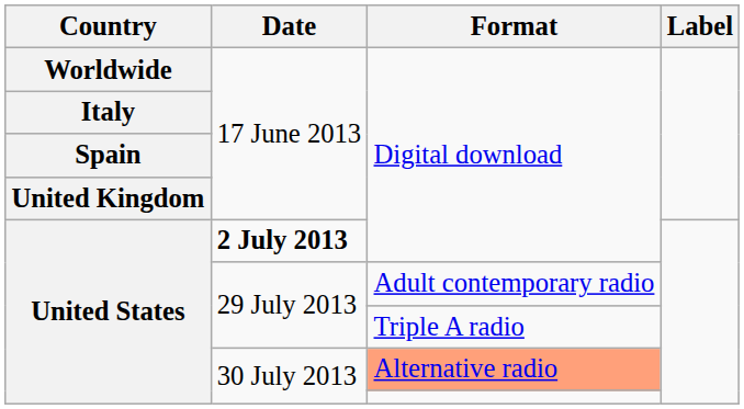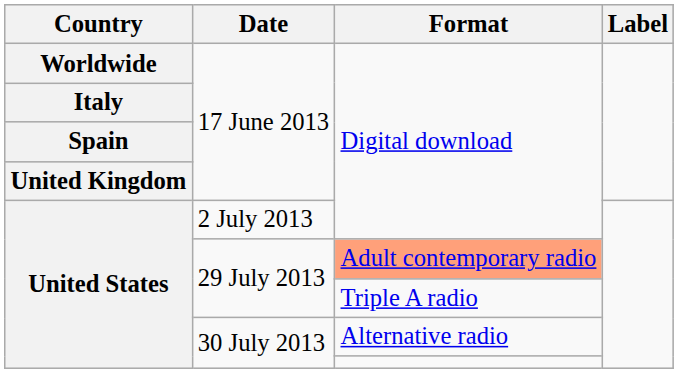2 July 2013 / Digital download | Date: bold -> normal
Adult contemporary radio | Format: no background -> lightsalmon background
Alternative radio | Format: lightsalmon background -> no background
